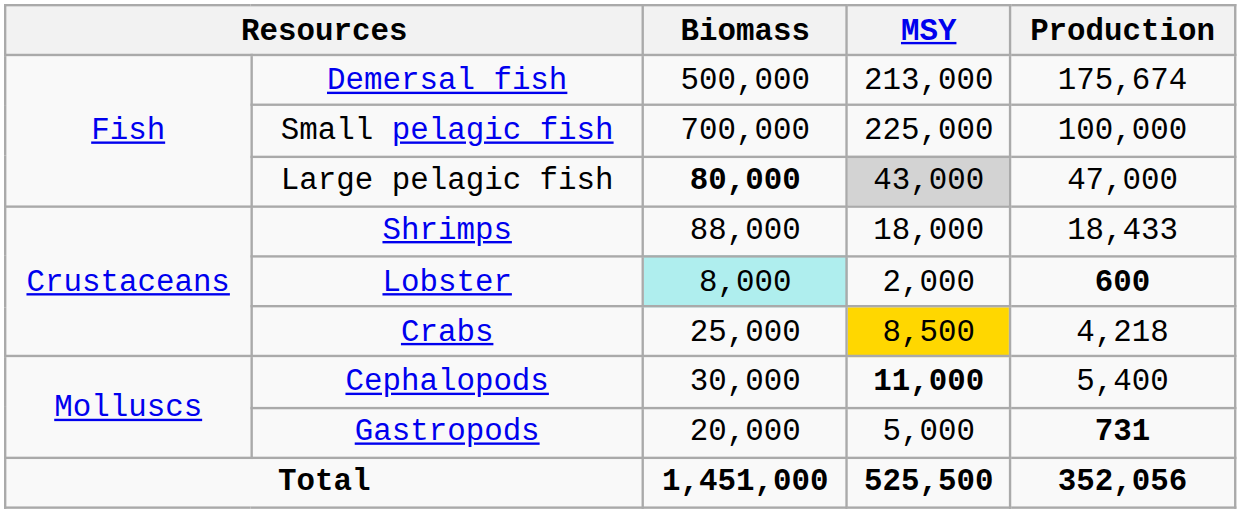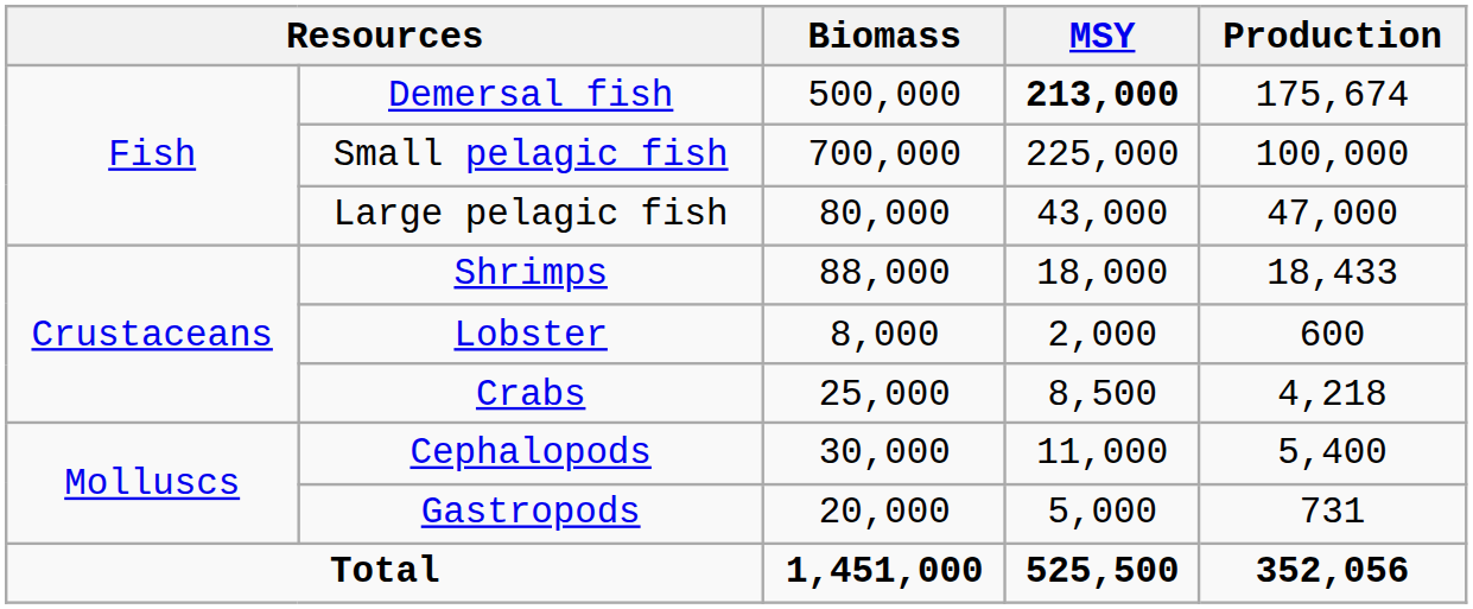Demersal fish | MSY: normal -> bold
Large pelagic fish | Biomass: bold -> normal
Large pelagic fish | MSY: lightgrey background -> no background
Lobster | Biomass: paleturquoise background -> no background
Lobster | Production: bold -> normal
Crabs | MSY: gold background -> no background
Cephalopods | MSY: bold -> normal
Gastropods | Production: bold -> normal
